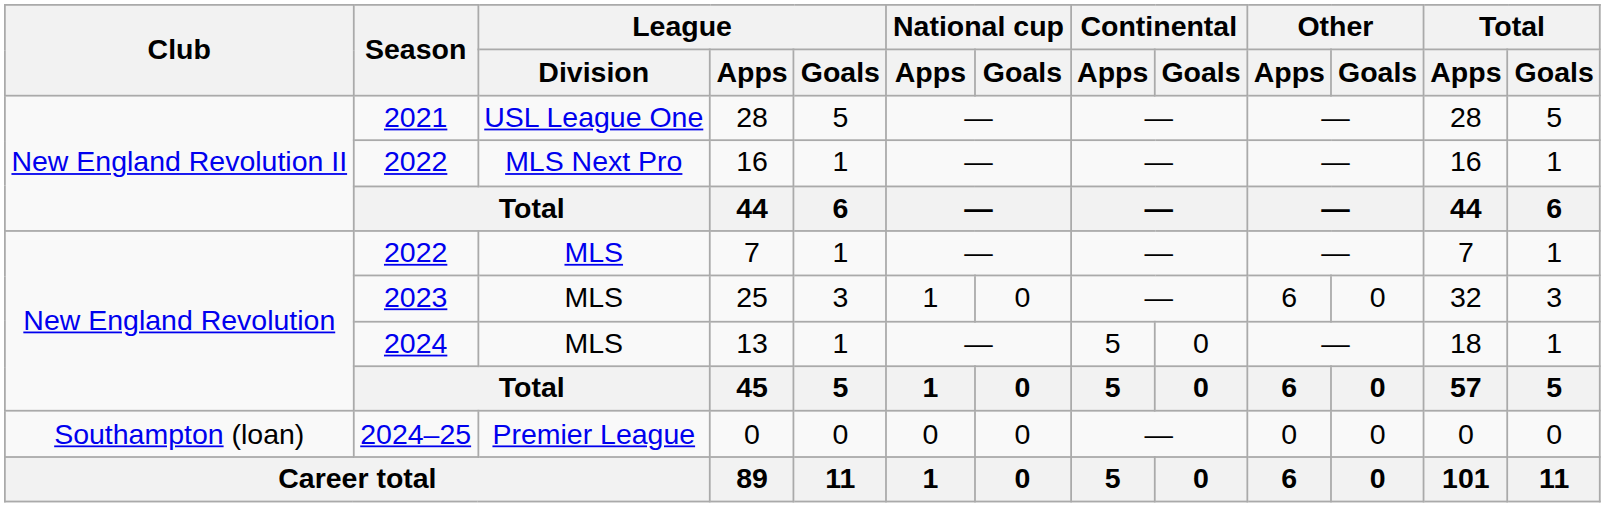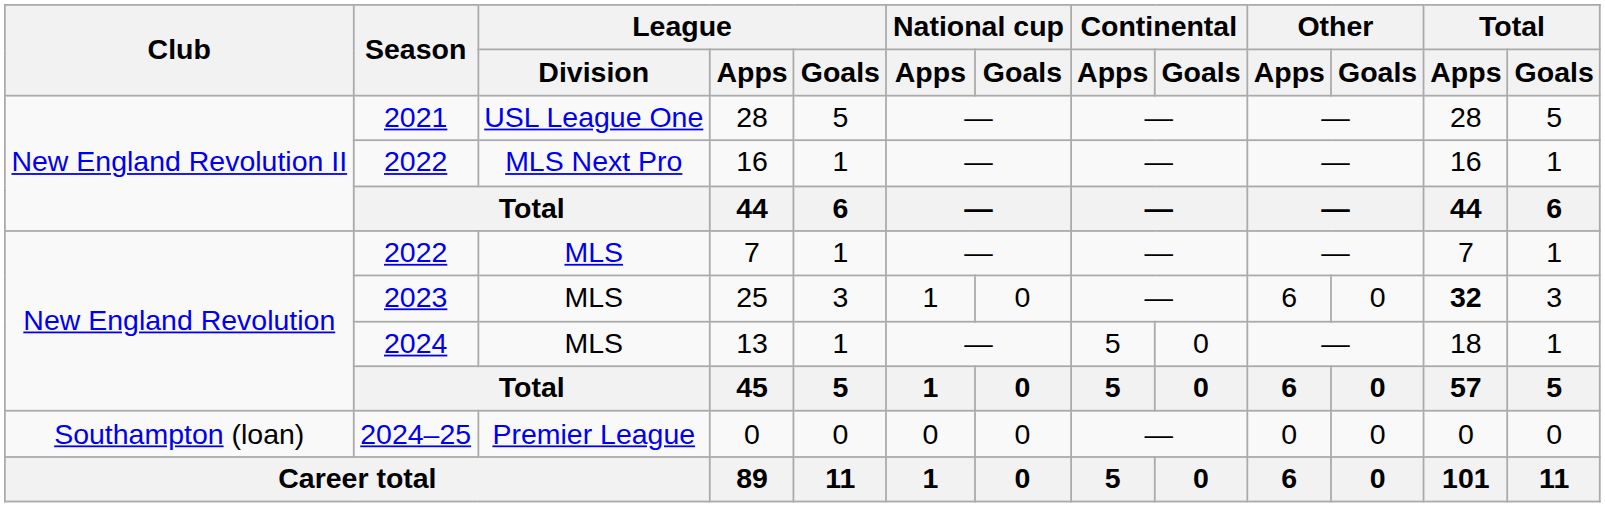25 | Total / Apps: normal -> bold
